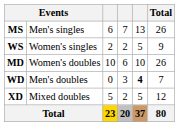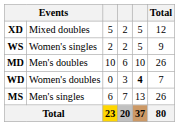rows swapped: MS <-> XD
MD | column 2: Women's doubles -> Men's doubles
WD | column 2: Men's doubles -> Women's doubles
